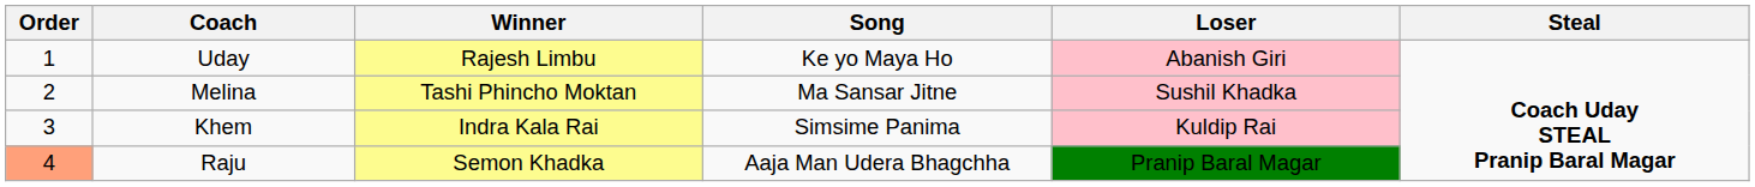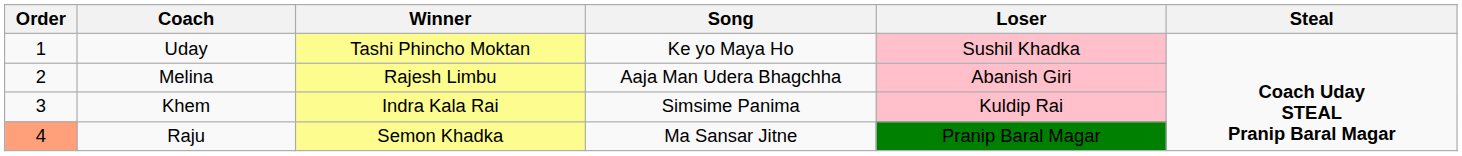Uday | Winner: Rajesh Limbu -> Tashi Phincho Moktan
Uday | Loser: Abanish Giri -> Sushil Khadka
Melina | Winner: Tashi Phincho Moktan -> Rajesh Limbu
Melina | Song: Ma Sansar Jitne -> Aaja Man Udera Bhagchha
Melina | Loser: Sushil Khadka -> Abanish Giri
Raju | Song: Aaja Man Udera Bhagchha -> Ma Sansar Jitne
